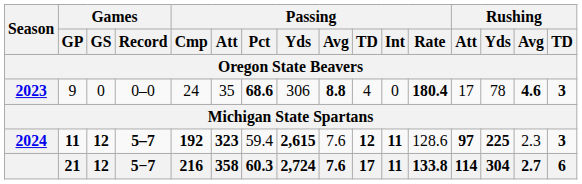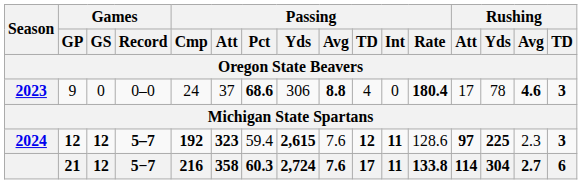2023 | Passing / Att / Oregon State Beavers: 35 -> 37
2024 | Games / GP / Oregon State Beavers: 11 -> 12
